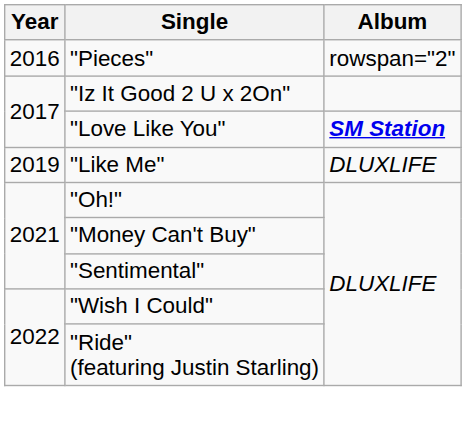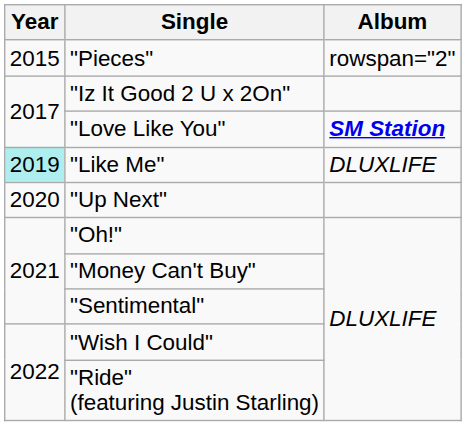"Pieces" | Year: 2016 -> 2015
"Like Me" | Year: no background -> paleturquoise background
+ row: 2020 | "Up Next"
